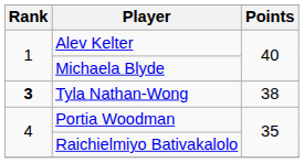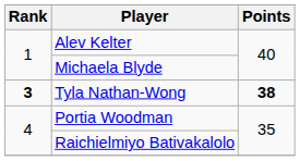Tyla Nathan-Wong | Points: normal -> bold
